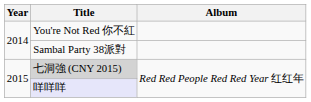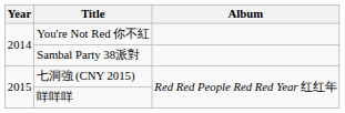七洞強 (CNY 2015) | Title: lightgrey background -> no background
咩咩咩 | Title: lavender background -> no background
